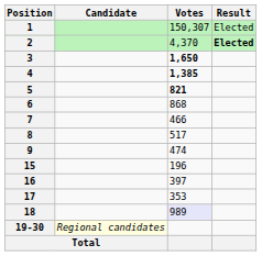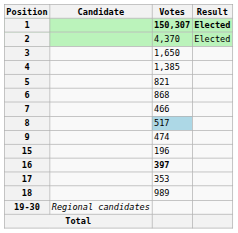1 | Votes: normal -> bold
1 | Result: normal -> bold
2 | Result: bold -> normal
3 | Votes: bold -> normal
4 | Votes: bold -> normal
5 | Votes: bold -> normal
8 | Votes: no background -> lightblue background
16 | Votes: normal -> bold
18 | Votes: lavender background -> no background
19-30 | Candidate: lightyellow background -> no background
